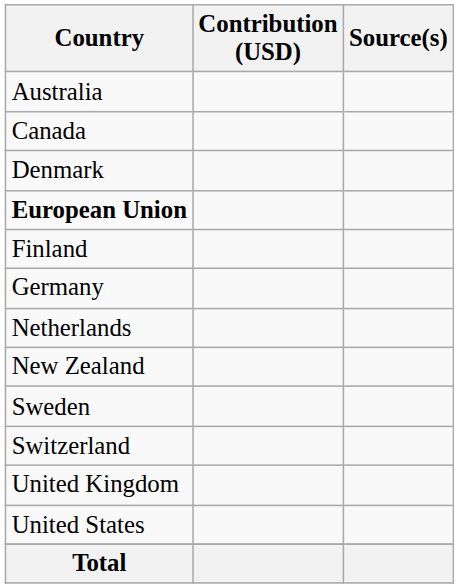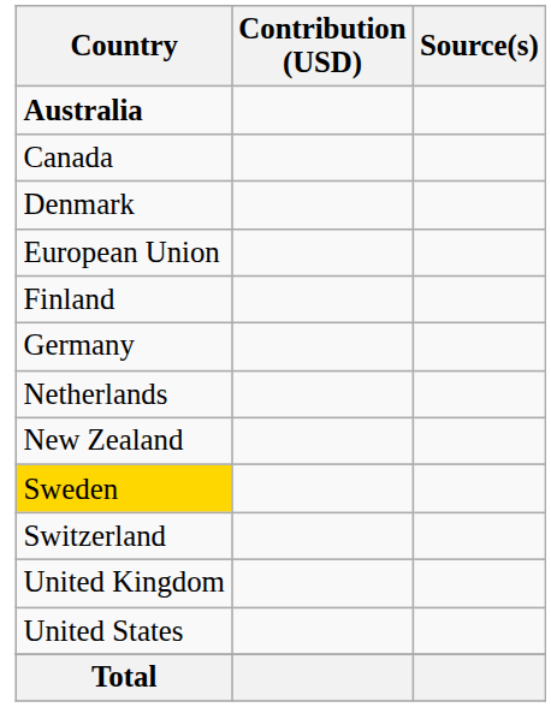Australia | Country: normal -> bold
European Union | Country: bold -> normal
Sweden | Country: no background -> gold background
